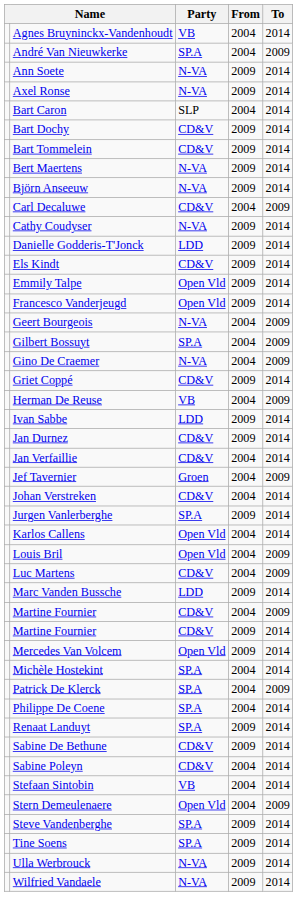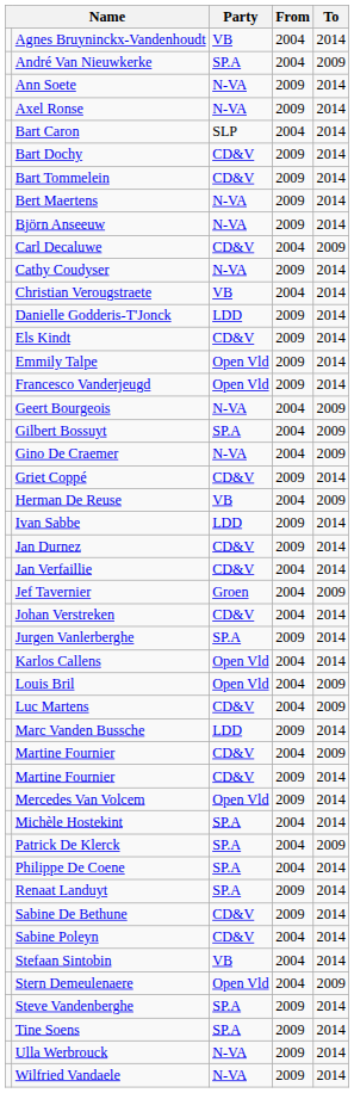+ row: Christian Verougstraete | VB | 2004 | 2014
